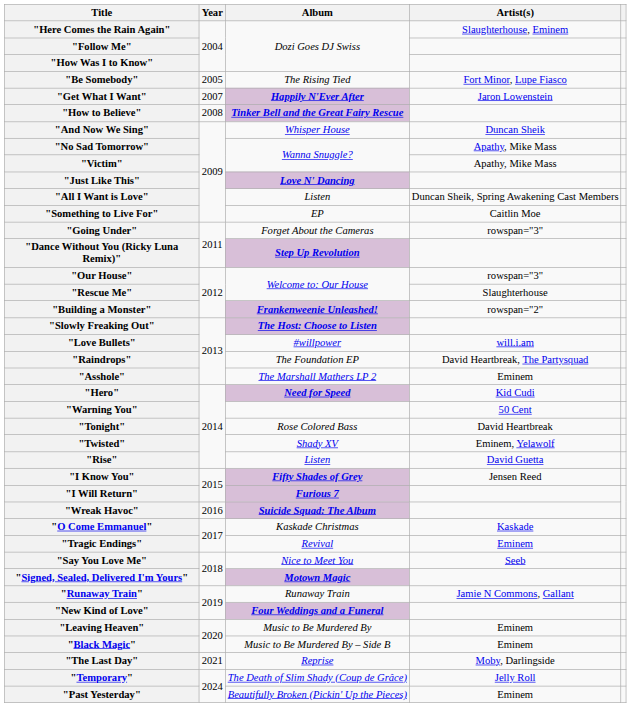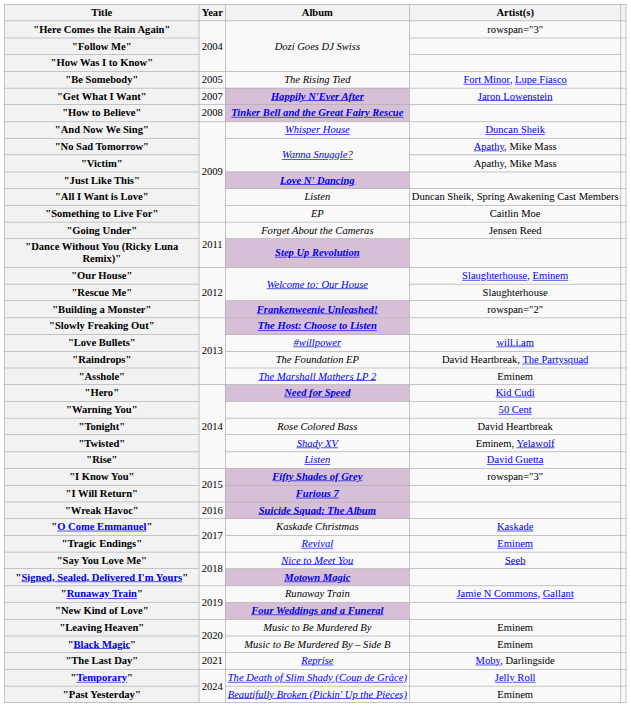"Here Comes the Rain Again" | Artist(s): Slaughterhouse, Eminem -> rowspan="3"
"Going Under" | Artist(s): rowspan="3" -> Jensen Reed
"Our House" | Artist(s): rowspan="3" -> Slaughterhouse, Eminem
"I Know You" | Artist(s): Jensen Reed -> rowspan="3"
